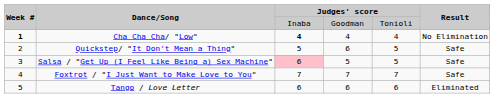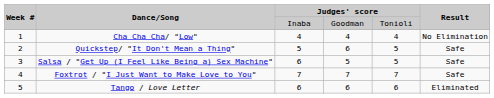Cha Cha Cha/ "Low" | Week #: bold -> normal
Cha Cha Cha/ "Low" | column 3: bold -> normal
Salsa / "Get Up (I Feel Like Being a) Sex Machine" | column 3: pink background -> no background
